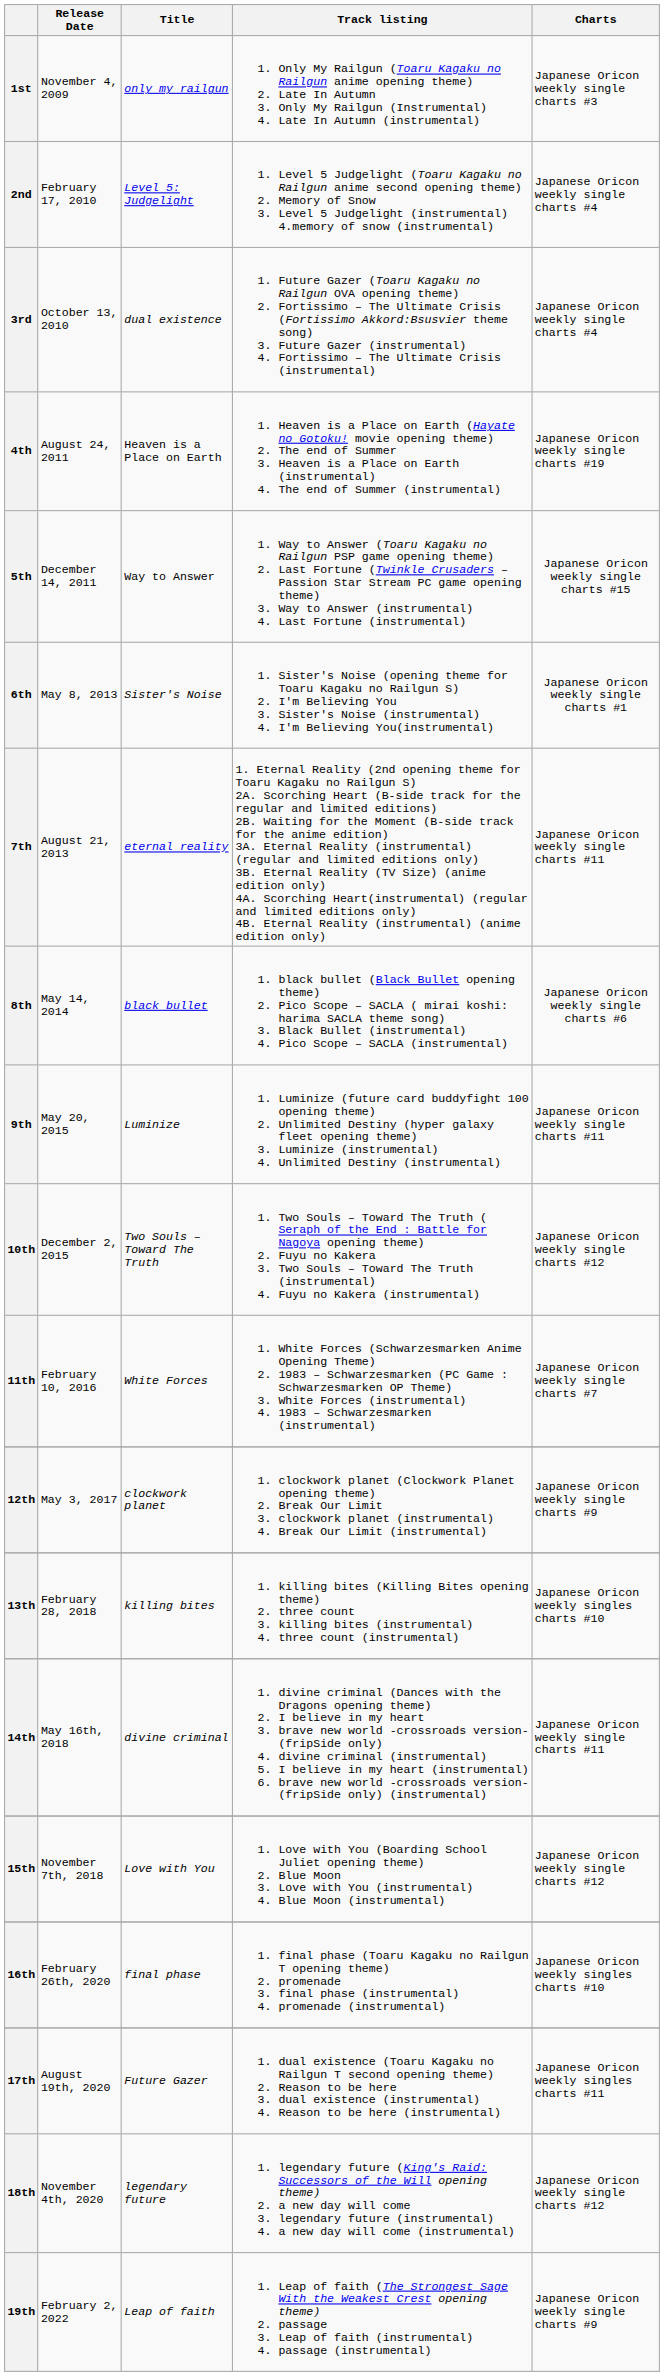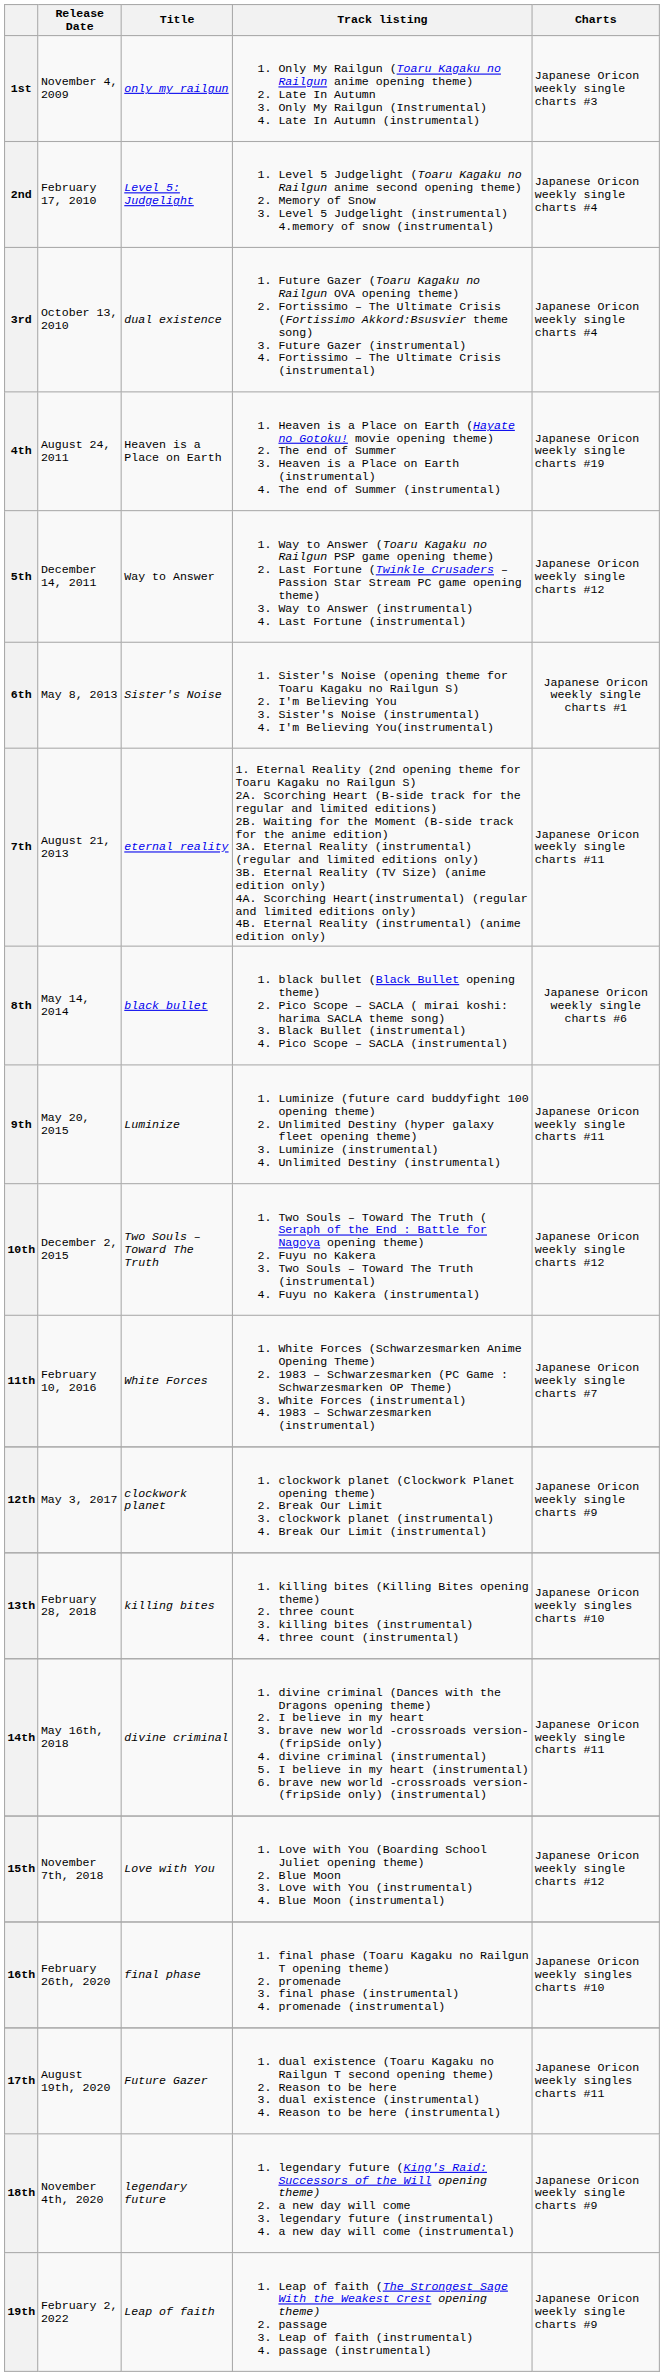5th | Charts: Japanese Oricon weekly single charts #15 -> Japanese Oricon weekly single charts #12
18th | Charts: Japanese Oricon weekly single charts #12 -> Japanese Oricon weekly single charts #9
